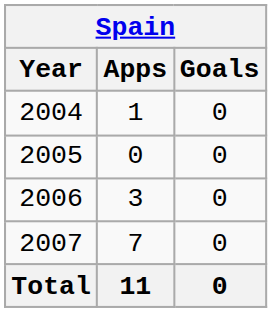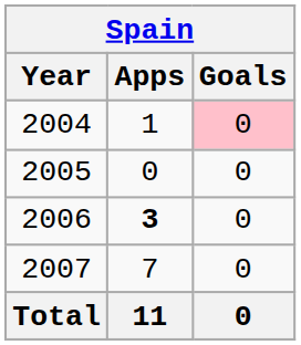2004 | Goals: no background -> pink background
2006 | Apps: normal -> bold
